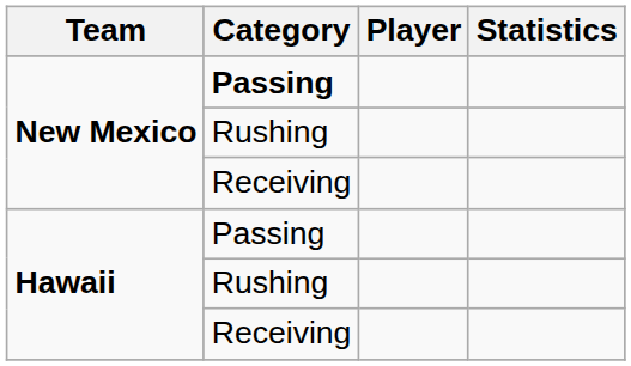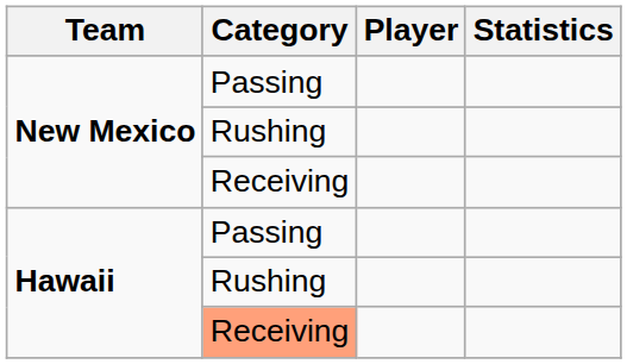New Mexico / Passing | Category: bold -> normal
Hawaii / Receiving | Category: no background -> lightsalmon background
